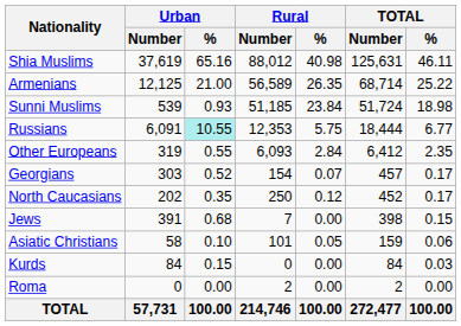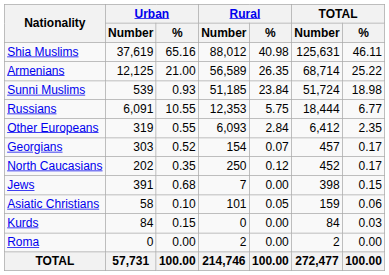Russians | Urban / %: paleturquoise background -> no background
